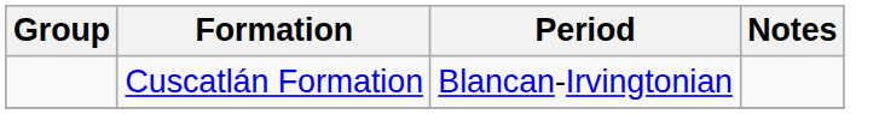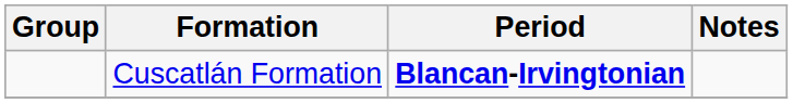Cuscatlán Formation | Period: normal -> bold
